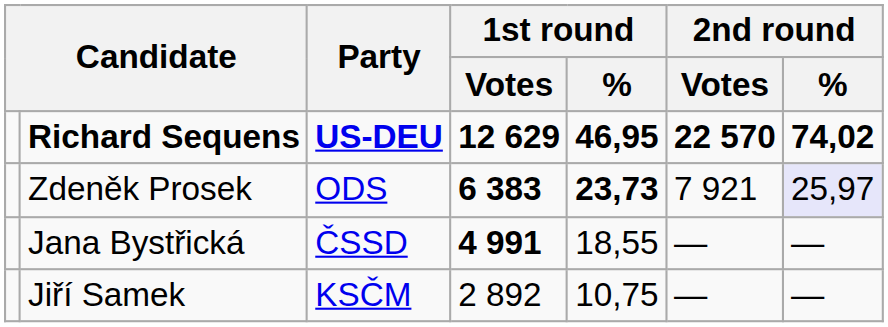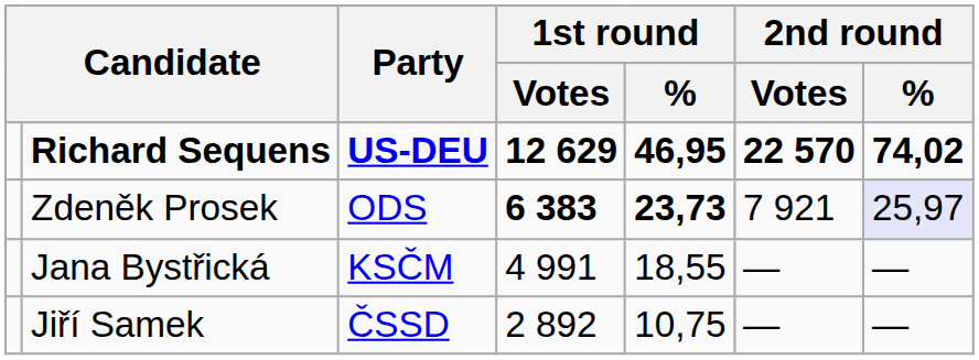Jana Bystřická | Party: ČSSD -> KSČM
Jana Bystřická | 1st round / Votes: bold -> normal
Jiří Samek | Party: KSČM -> ČSSD
